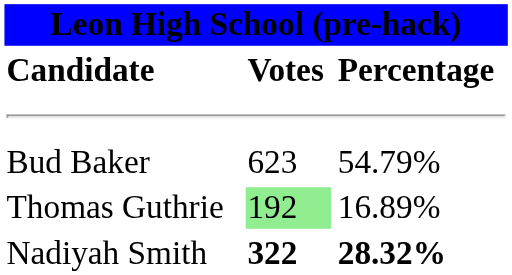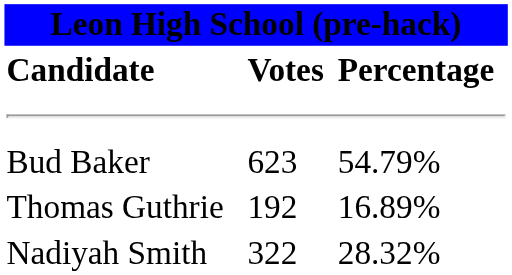Thomas Guthrie | Leon High School (pre-hack) / Votes: lightgreen background -> no background
Nadiyah Smith | Leon High School (pre-hack) / Votes: bold -> normal
Nadiyah Smith | Leon High School (pre-hack) / Percentage: bold -> normal
